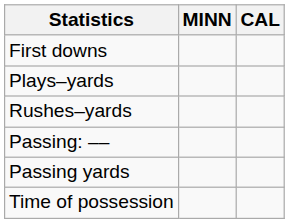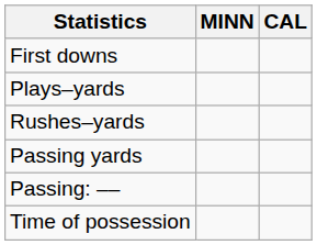rows swapped: Passing yards <-> Passing: ––
